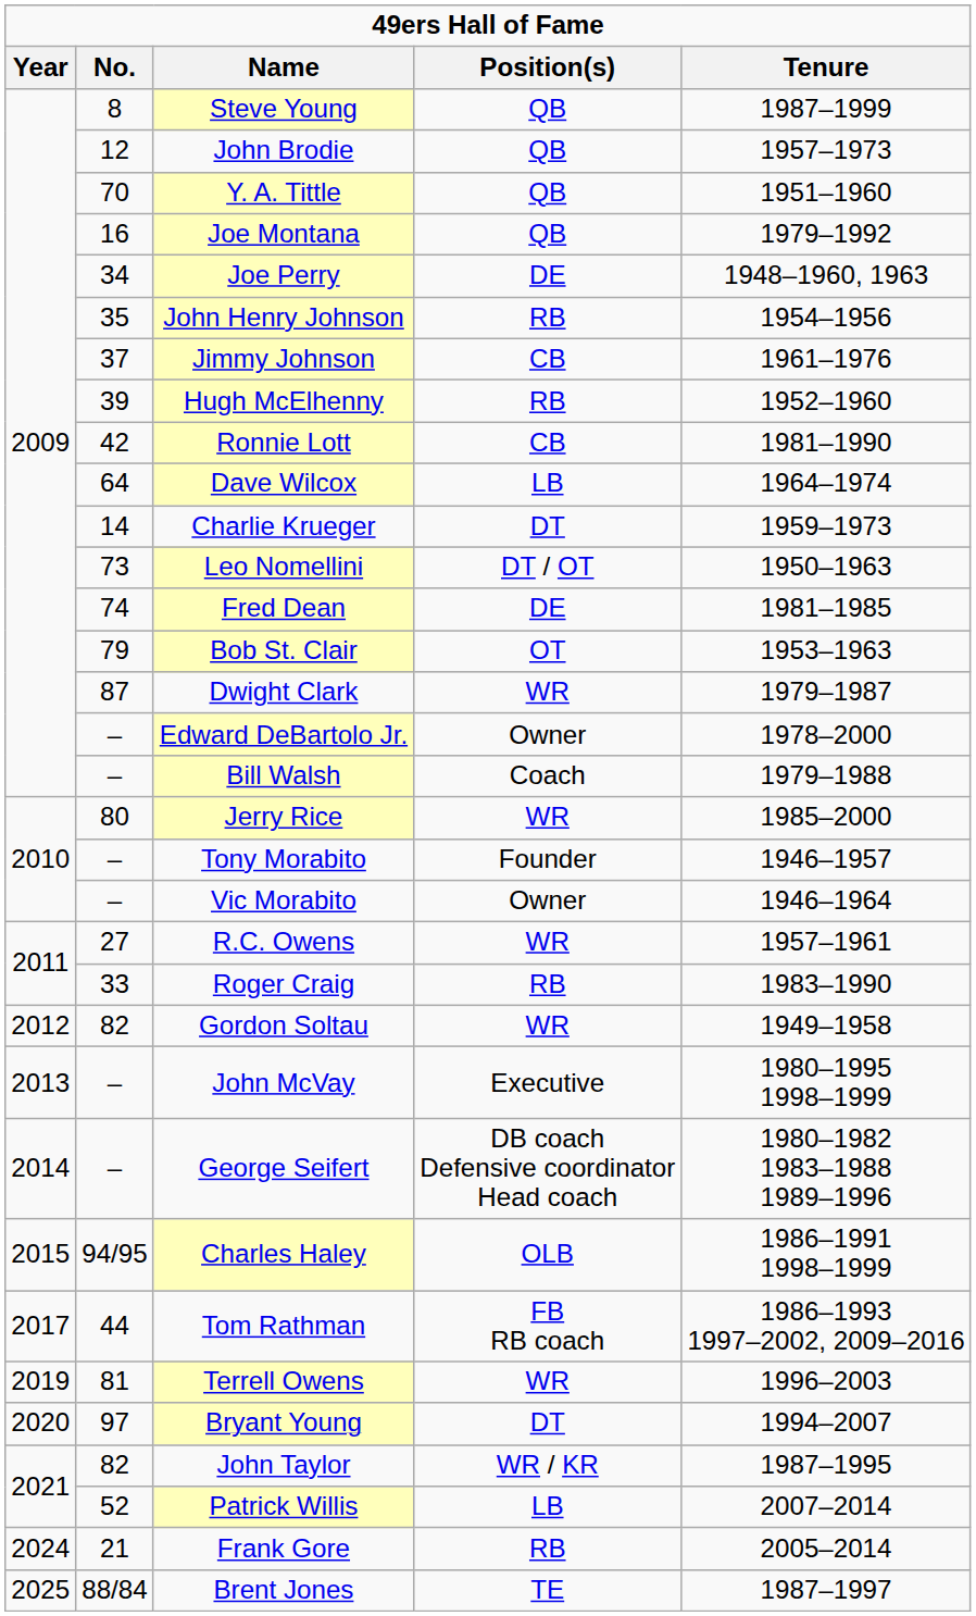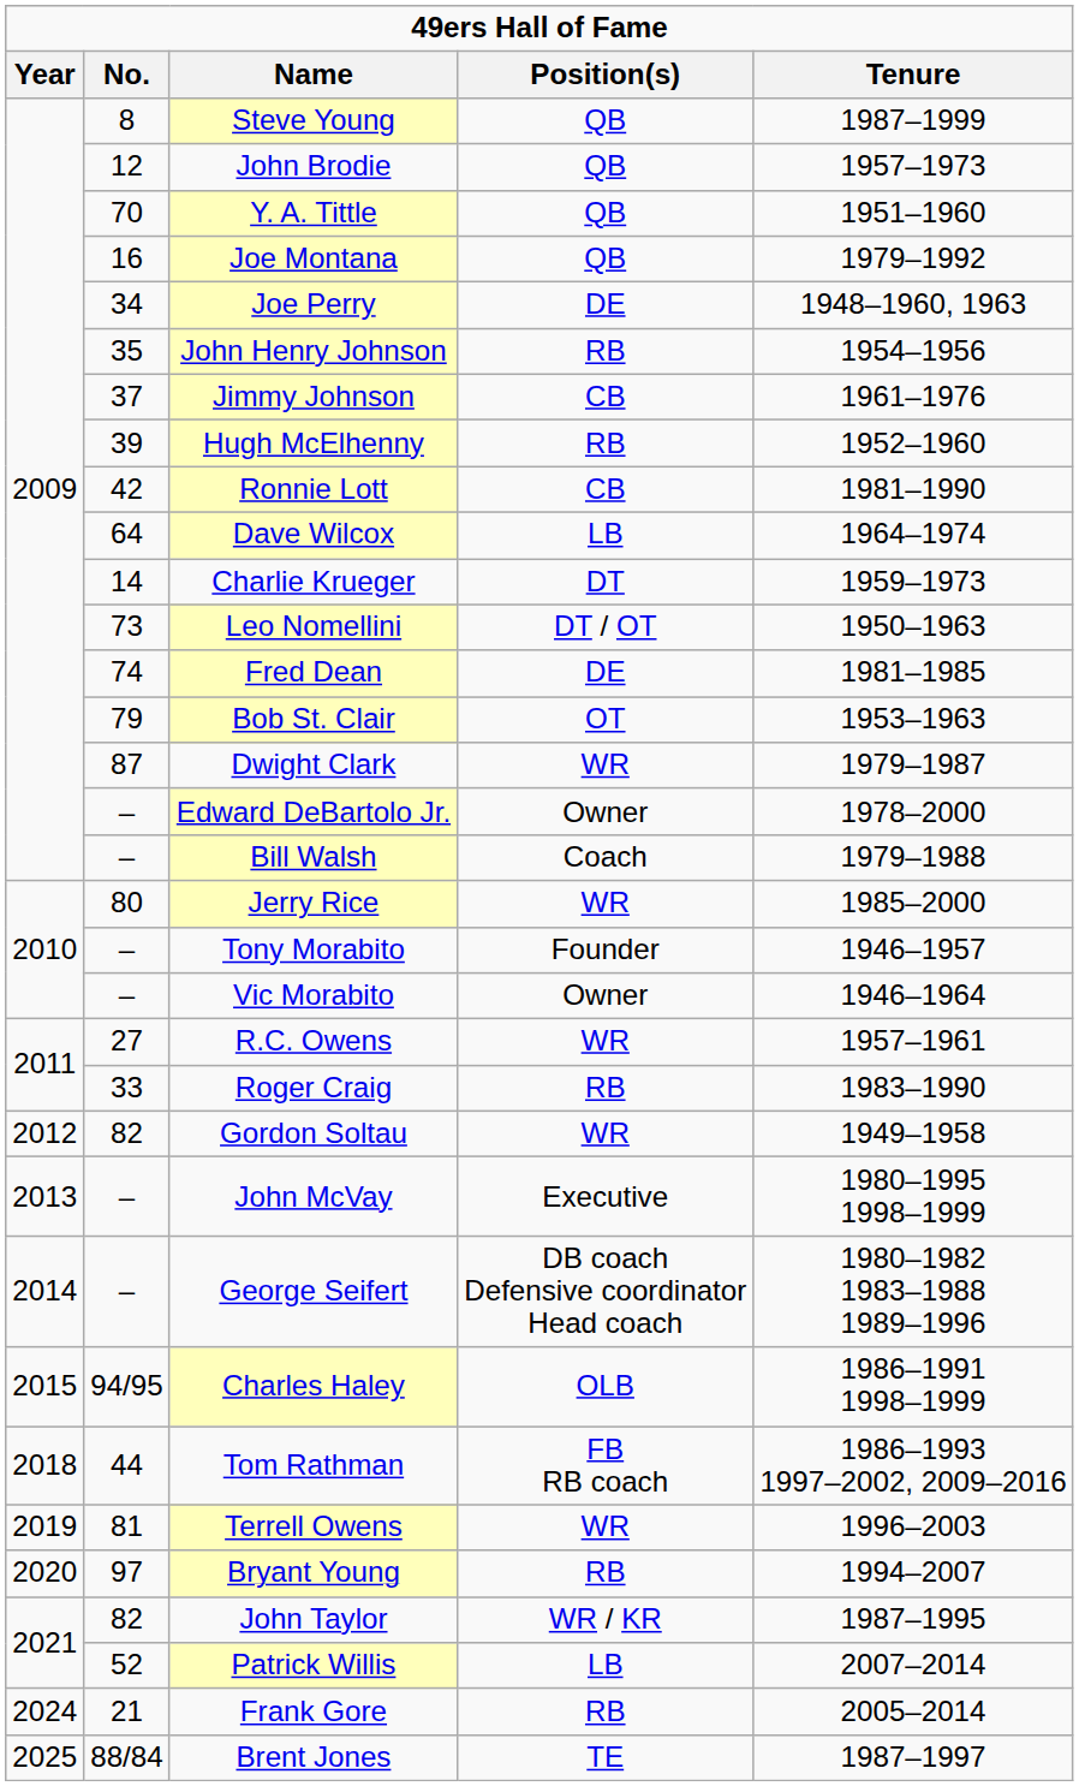Tom Rathman | Year: 2017 -> 2018
Bryant Young | Position(s): DT -> RB
